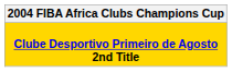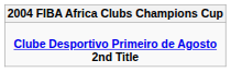row 2 | column 1: gold background -> no background
